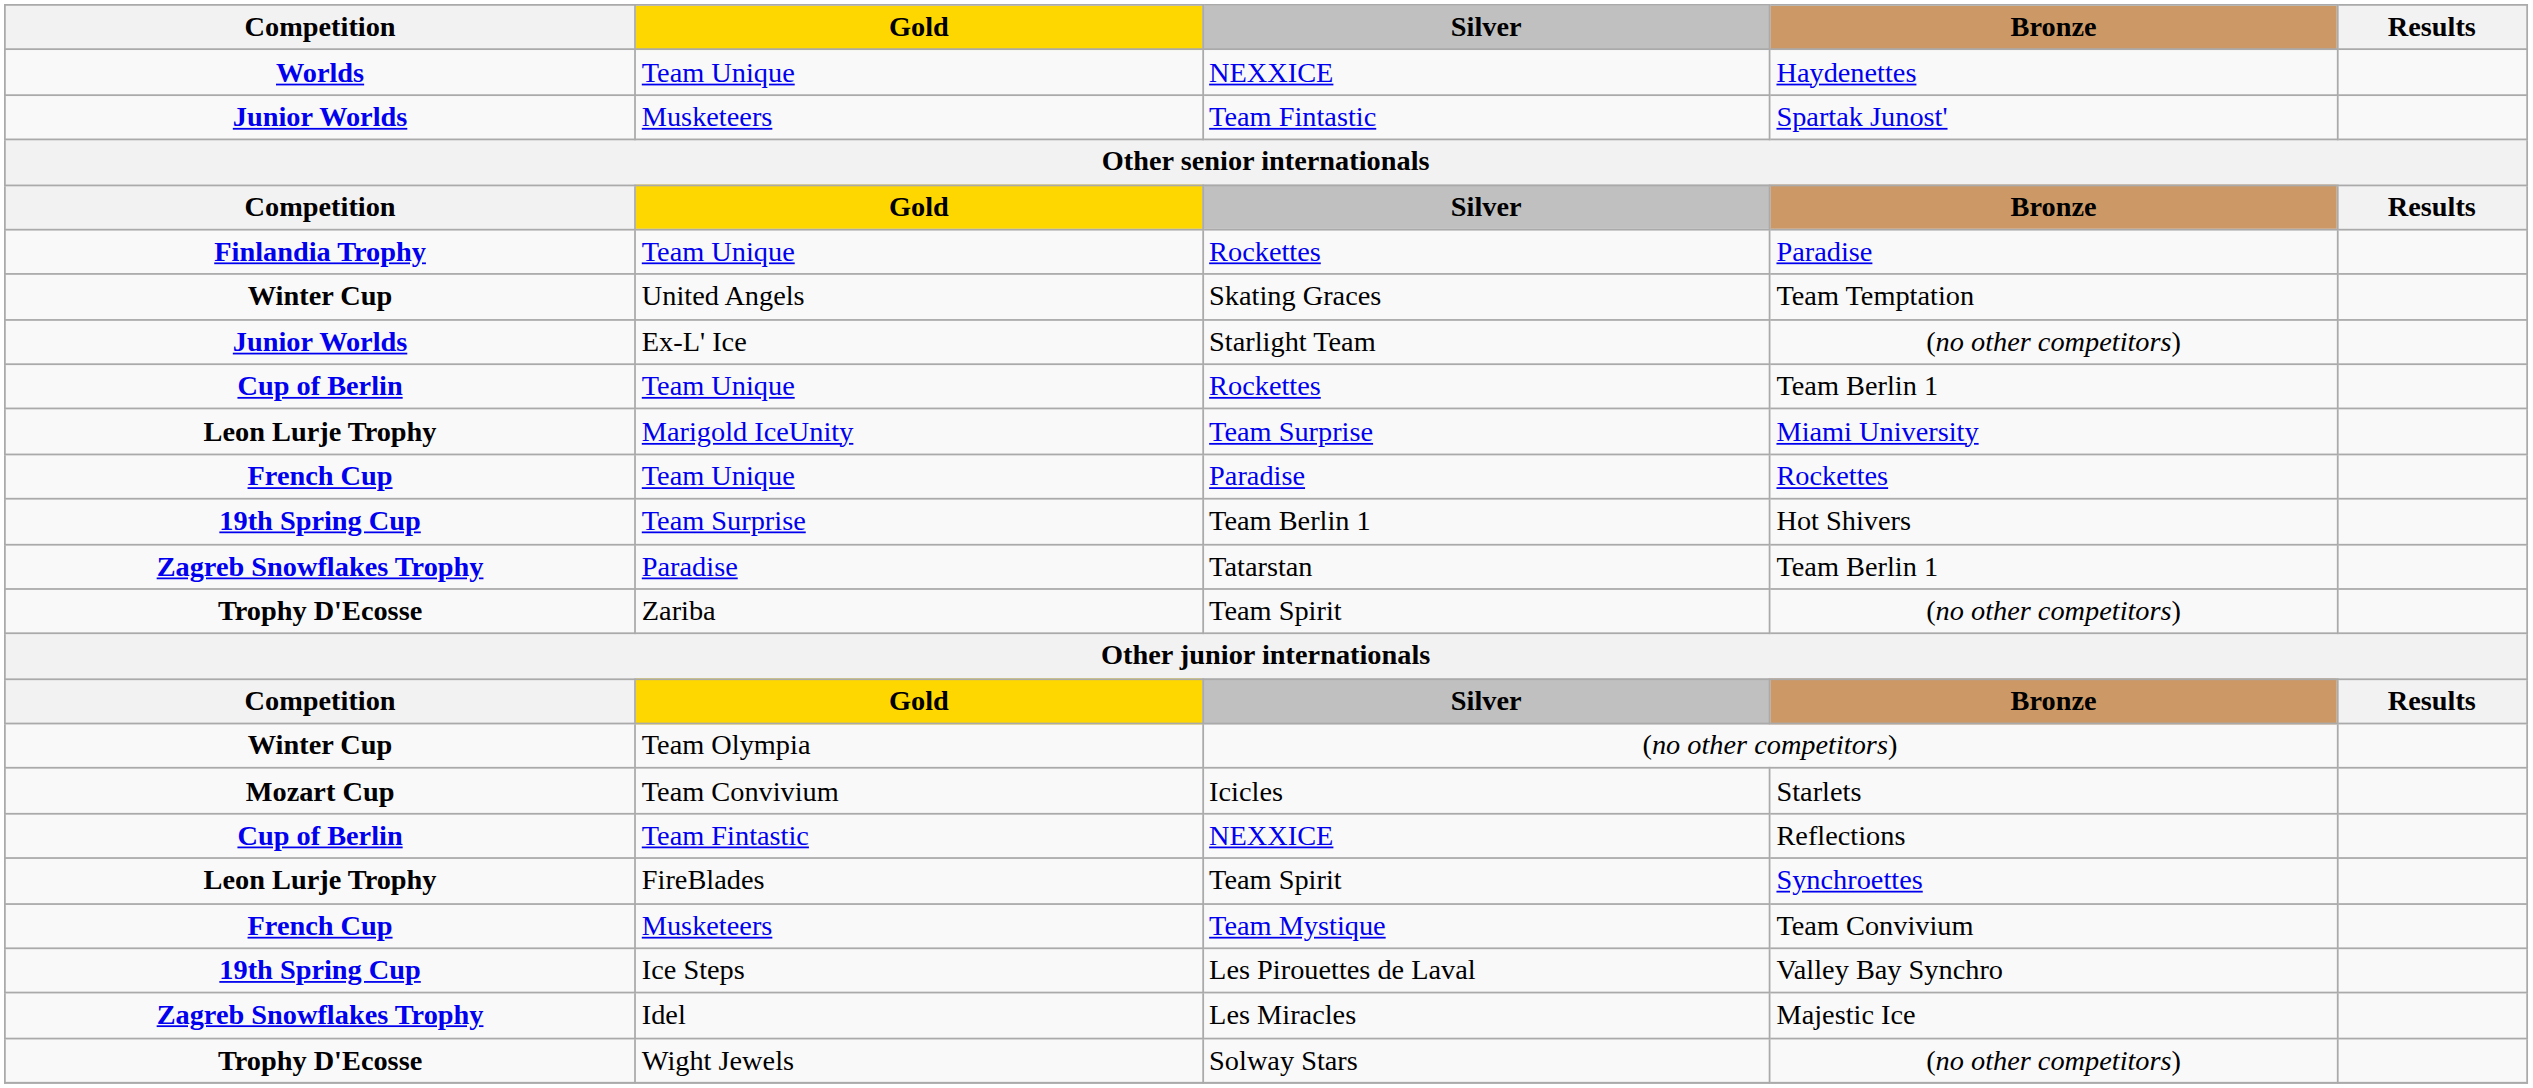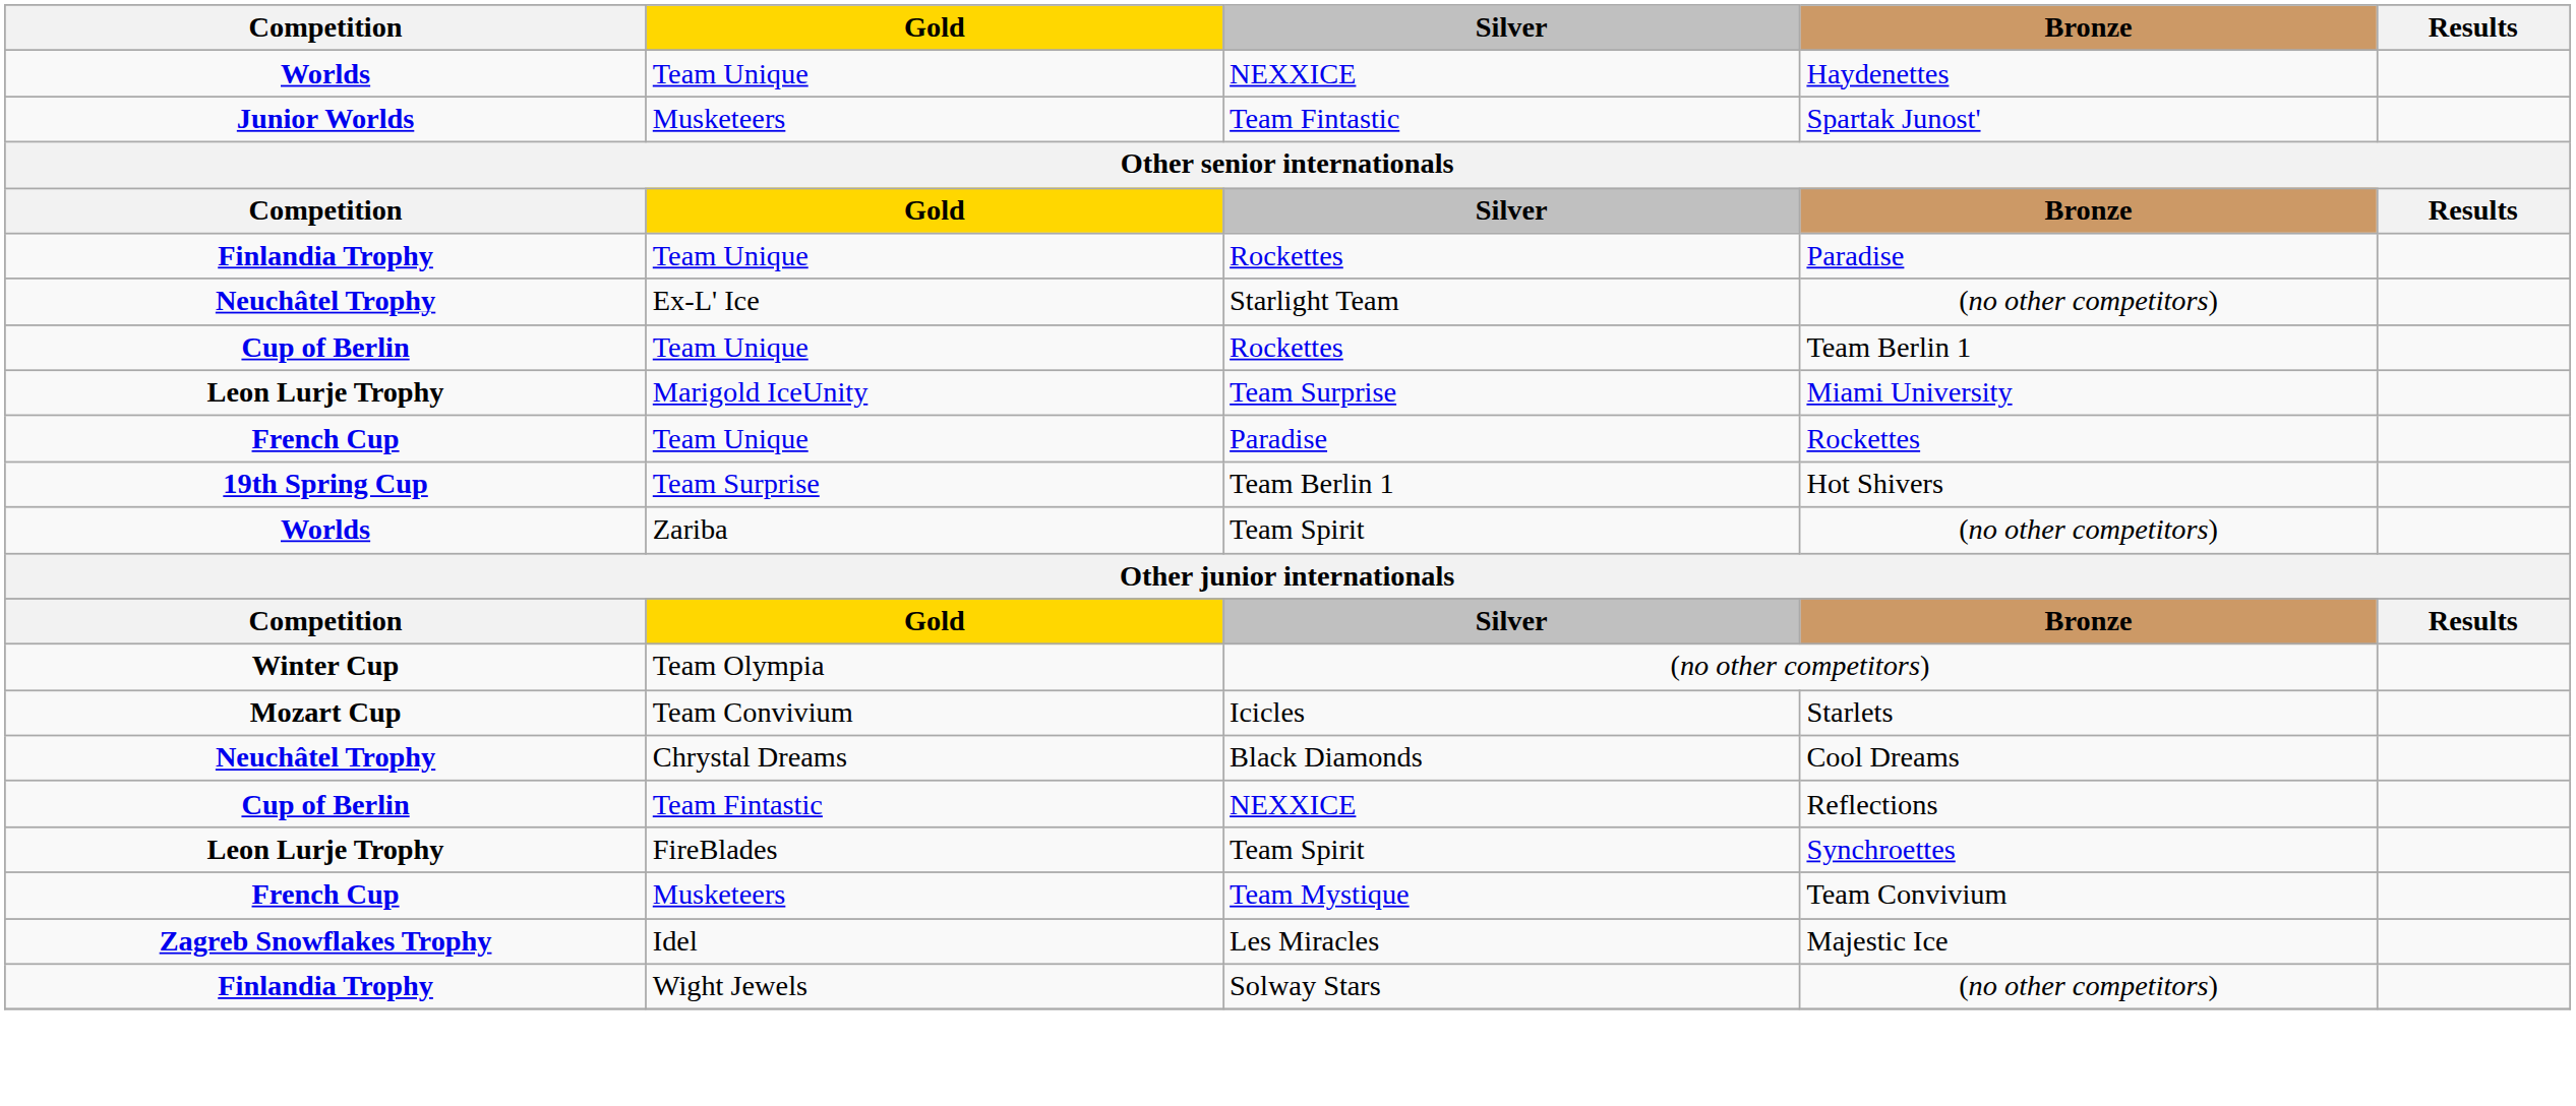- row: Winter Cup | United Angels | Skating Graces | Team Temptation
Starlight Team | Competition: Junior Worlds -> Neuchâtel Trophy
- row: Zagreb Snowflakes Trophy | Paradise | Tatarstan | Team Berlin 1
Team Spirit / (no other competitors) | Competition: Trophy D'Ecosse -> Worlds
+ row: Neuchâtel Trophy | Chrystal Dreams | Black Diamonds | Cool Dreams
- row: 19th Spring Cup | Ice Steps | Les Pirouettes de Laval | Valley Bay Synchro
Solway Stars | Competition: Trophy D'Ecosse -> Finlandia Trophy
